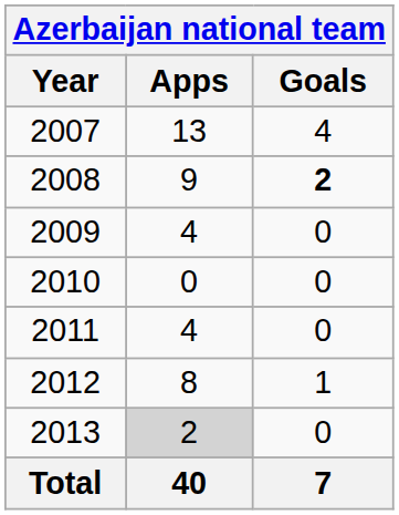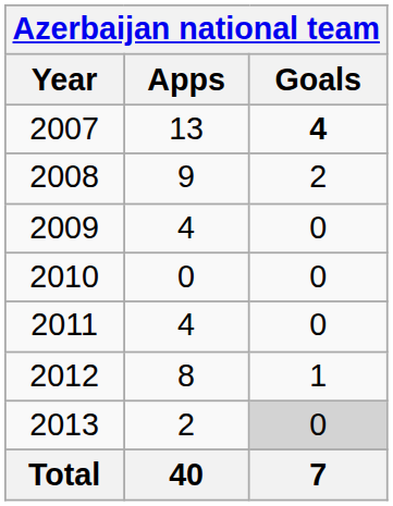2007 | Goals: normal -> bold
2008 | Goals: bold -> normal
2013 | Apps: lightgrey background -> no background
2013 | Goals: no background -> lightgrey background
